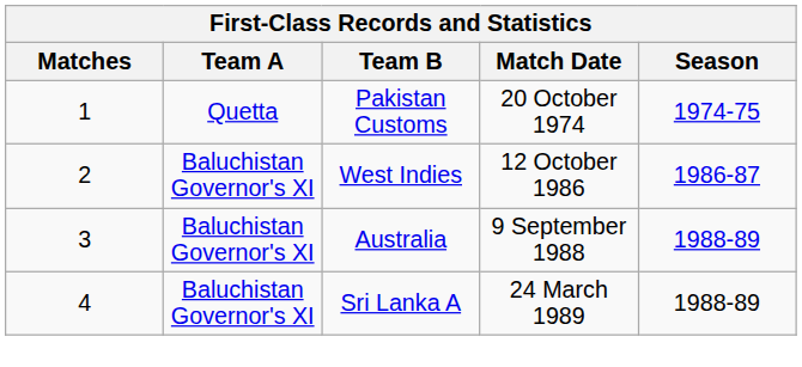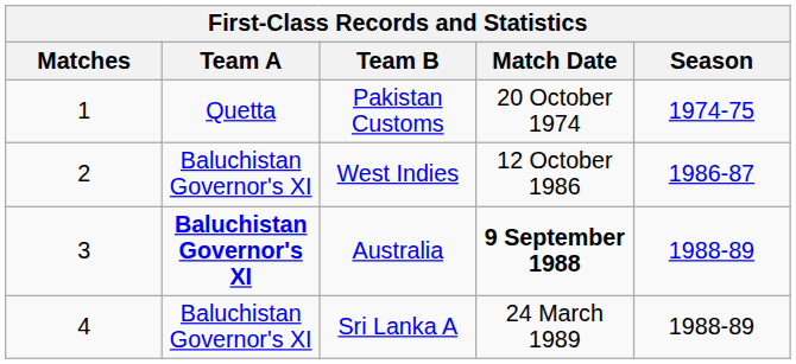Australia | Team A: normal -> bold
Australia | Match Date: normal -> bold
